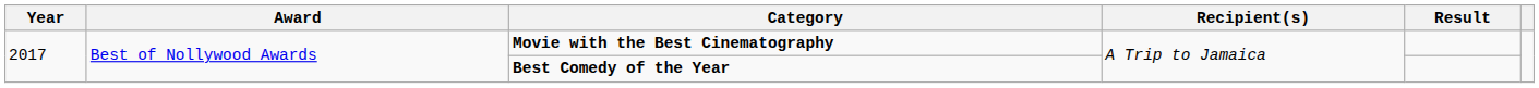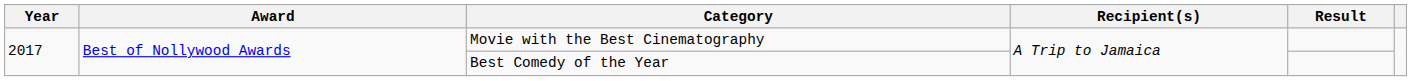Movie with the Best Cinematography | Category: bold -> normal
Best Comedy of the Year | Category: bold -> normal
